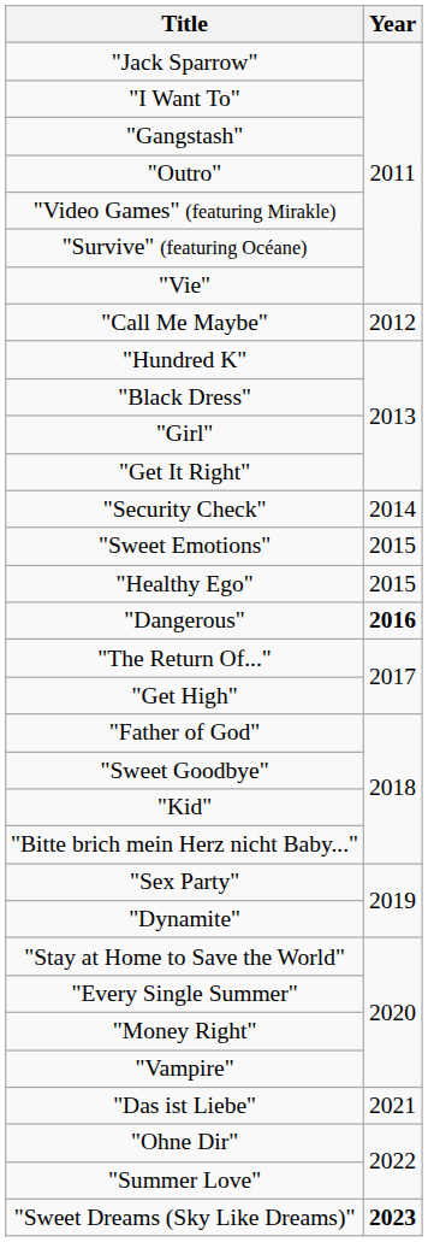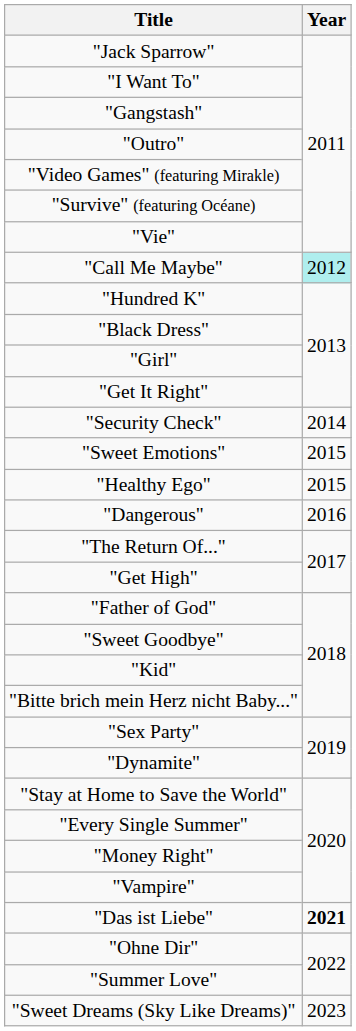"Call Me Maybe" | Year: no background -> paleturquoise background
"Dangerous" | Year: bold -> normal
"Das ist Liebe" | Year: normal -> bold
"Sweet Dreams (Sky Like Dreams)" | Year: bold -> normal
